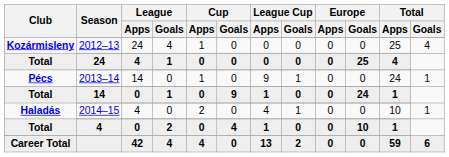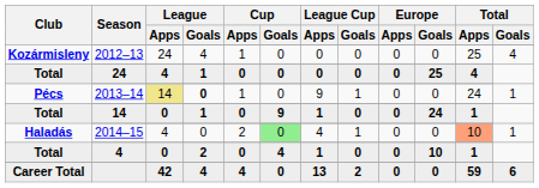2013–14 | League / Apps: no background -> khaki background
2013–14 | League / Goals: normal -> bold
2014–15 | Cup / Goals: no background -> lightgreen background
2014–15 | Total / Apps: no background -> lightsalmon background
